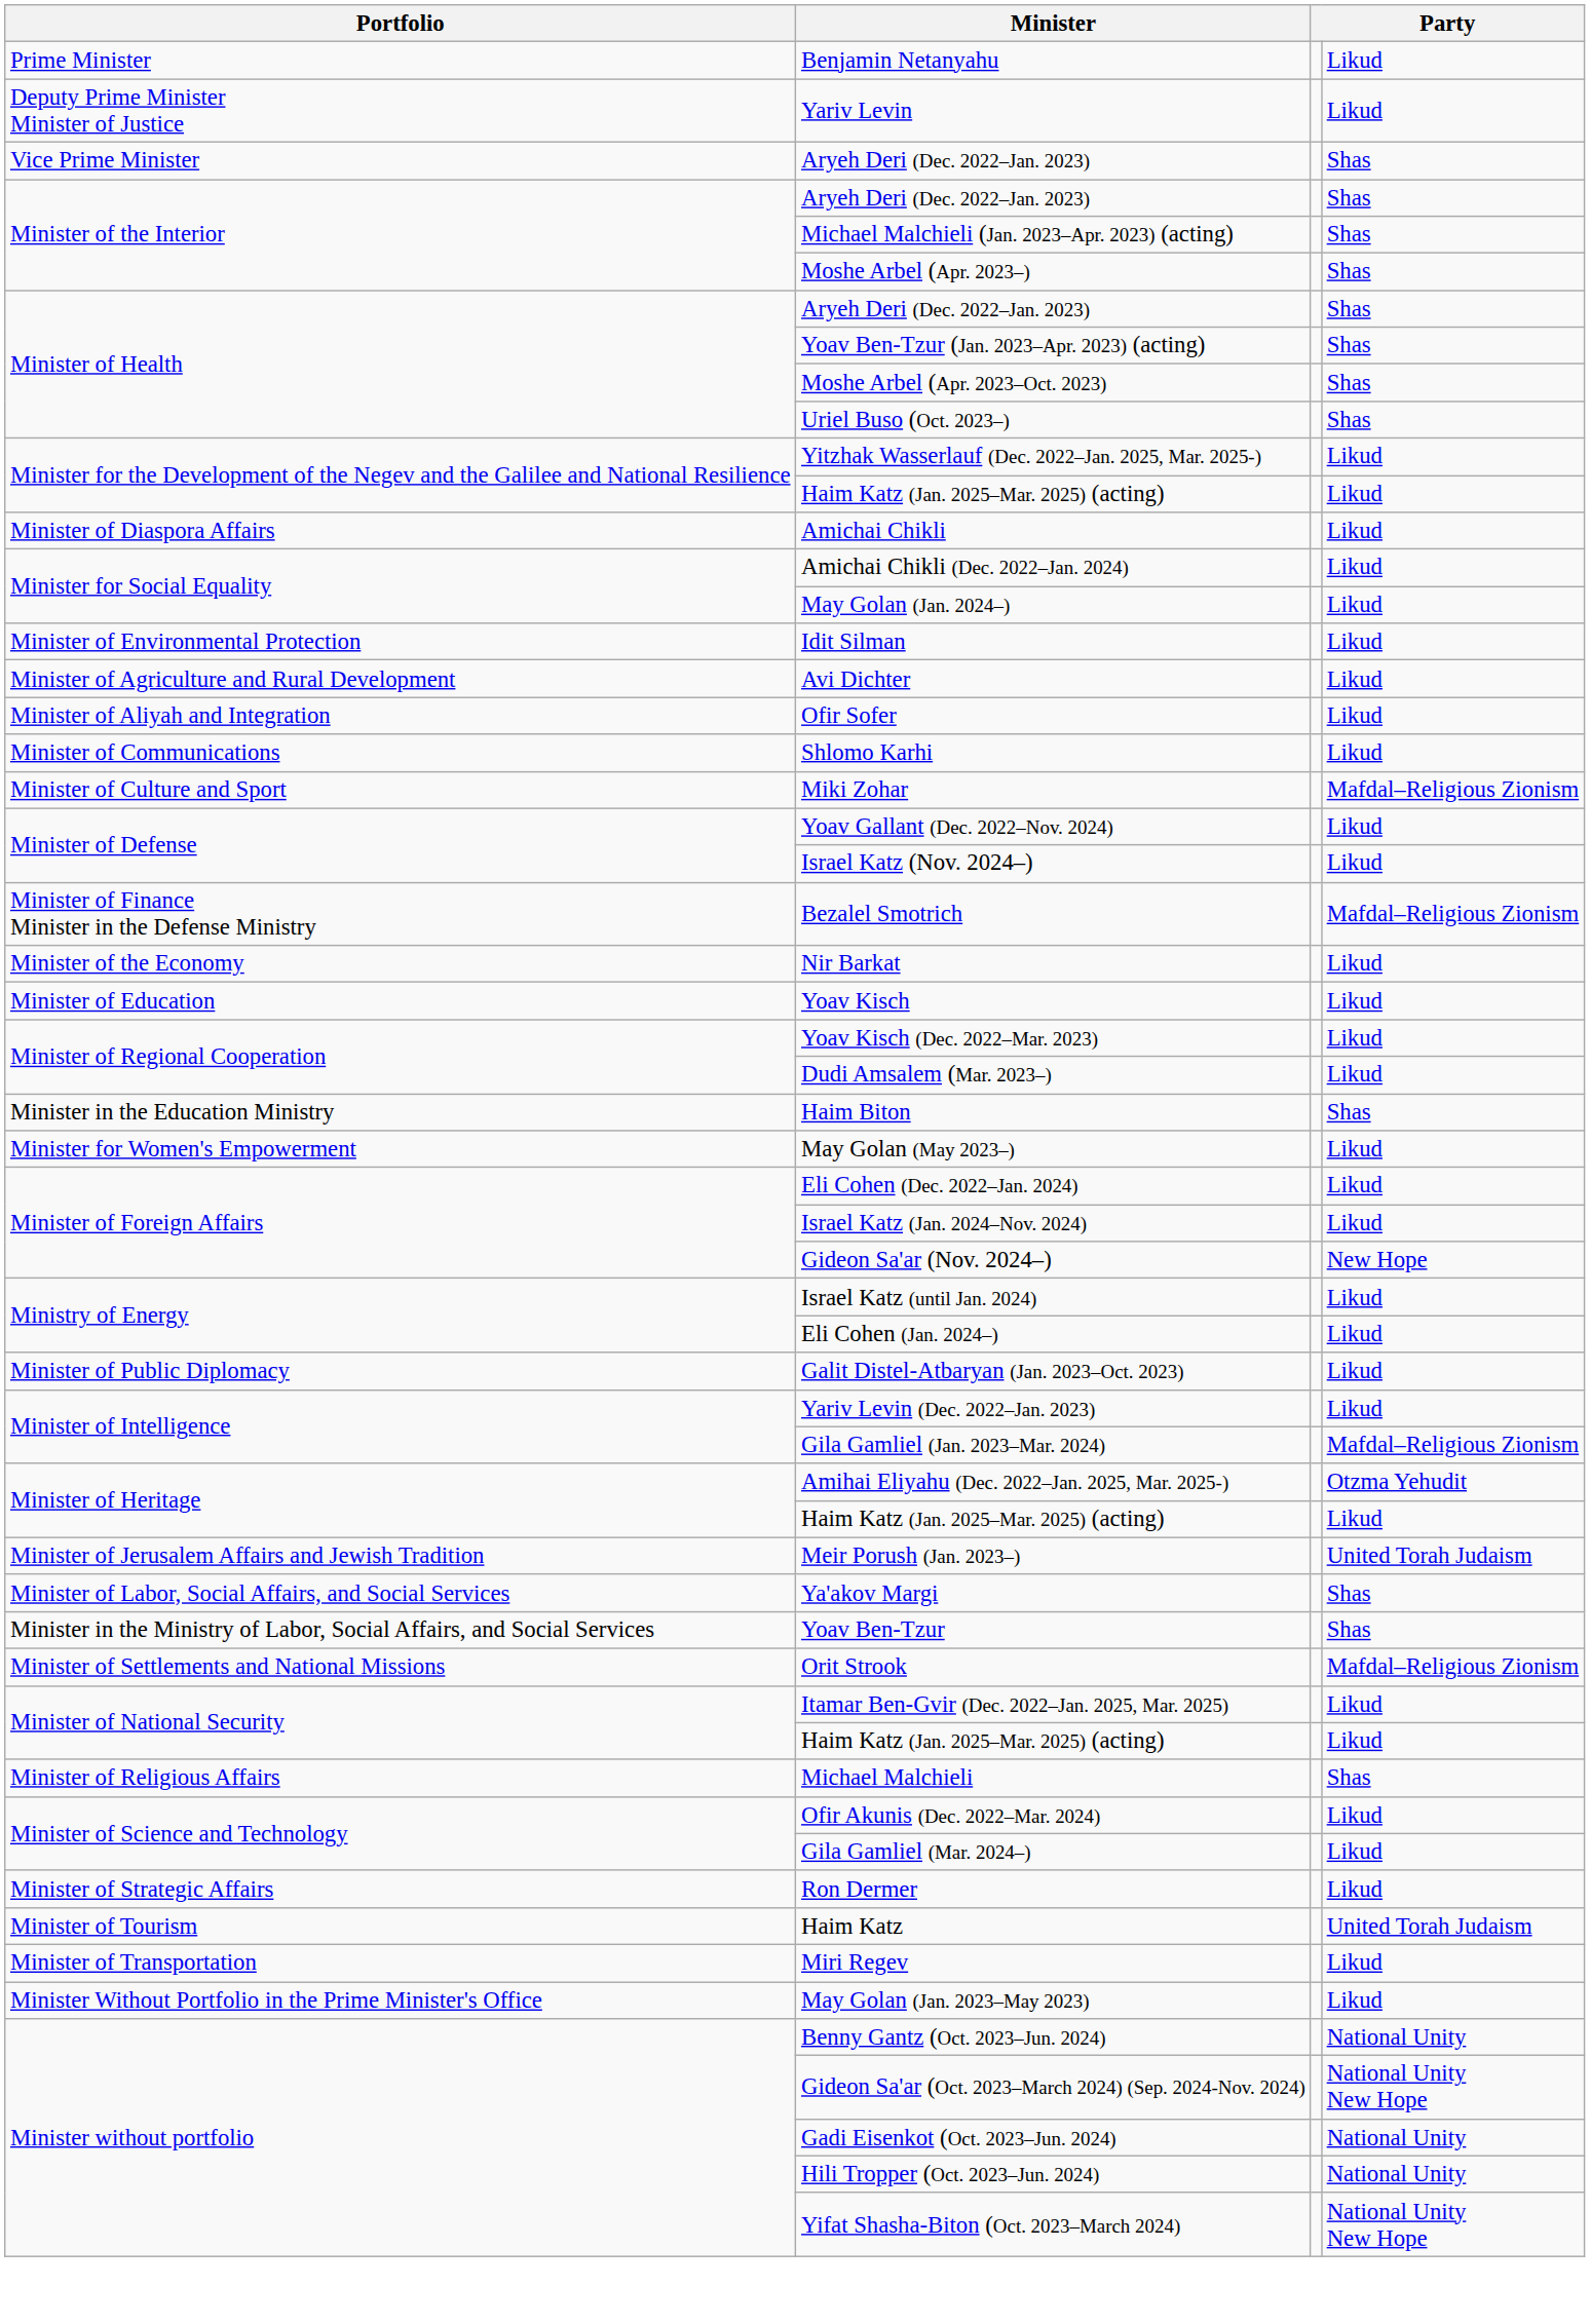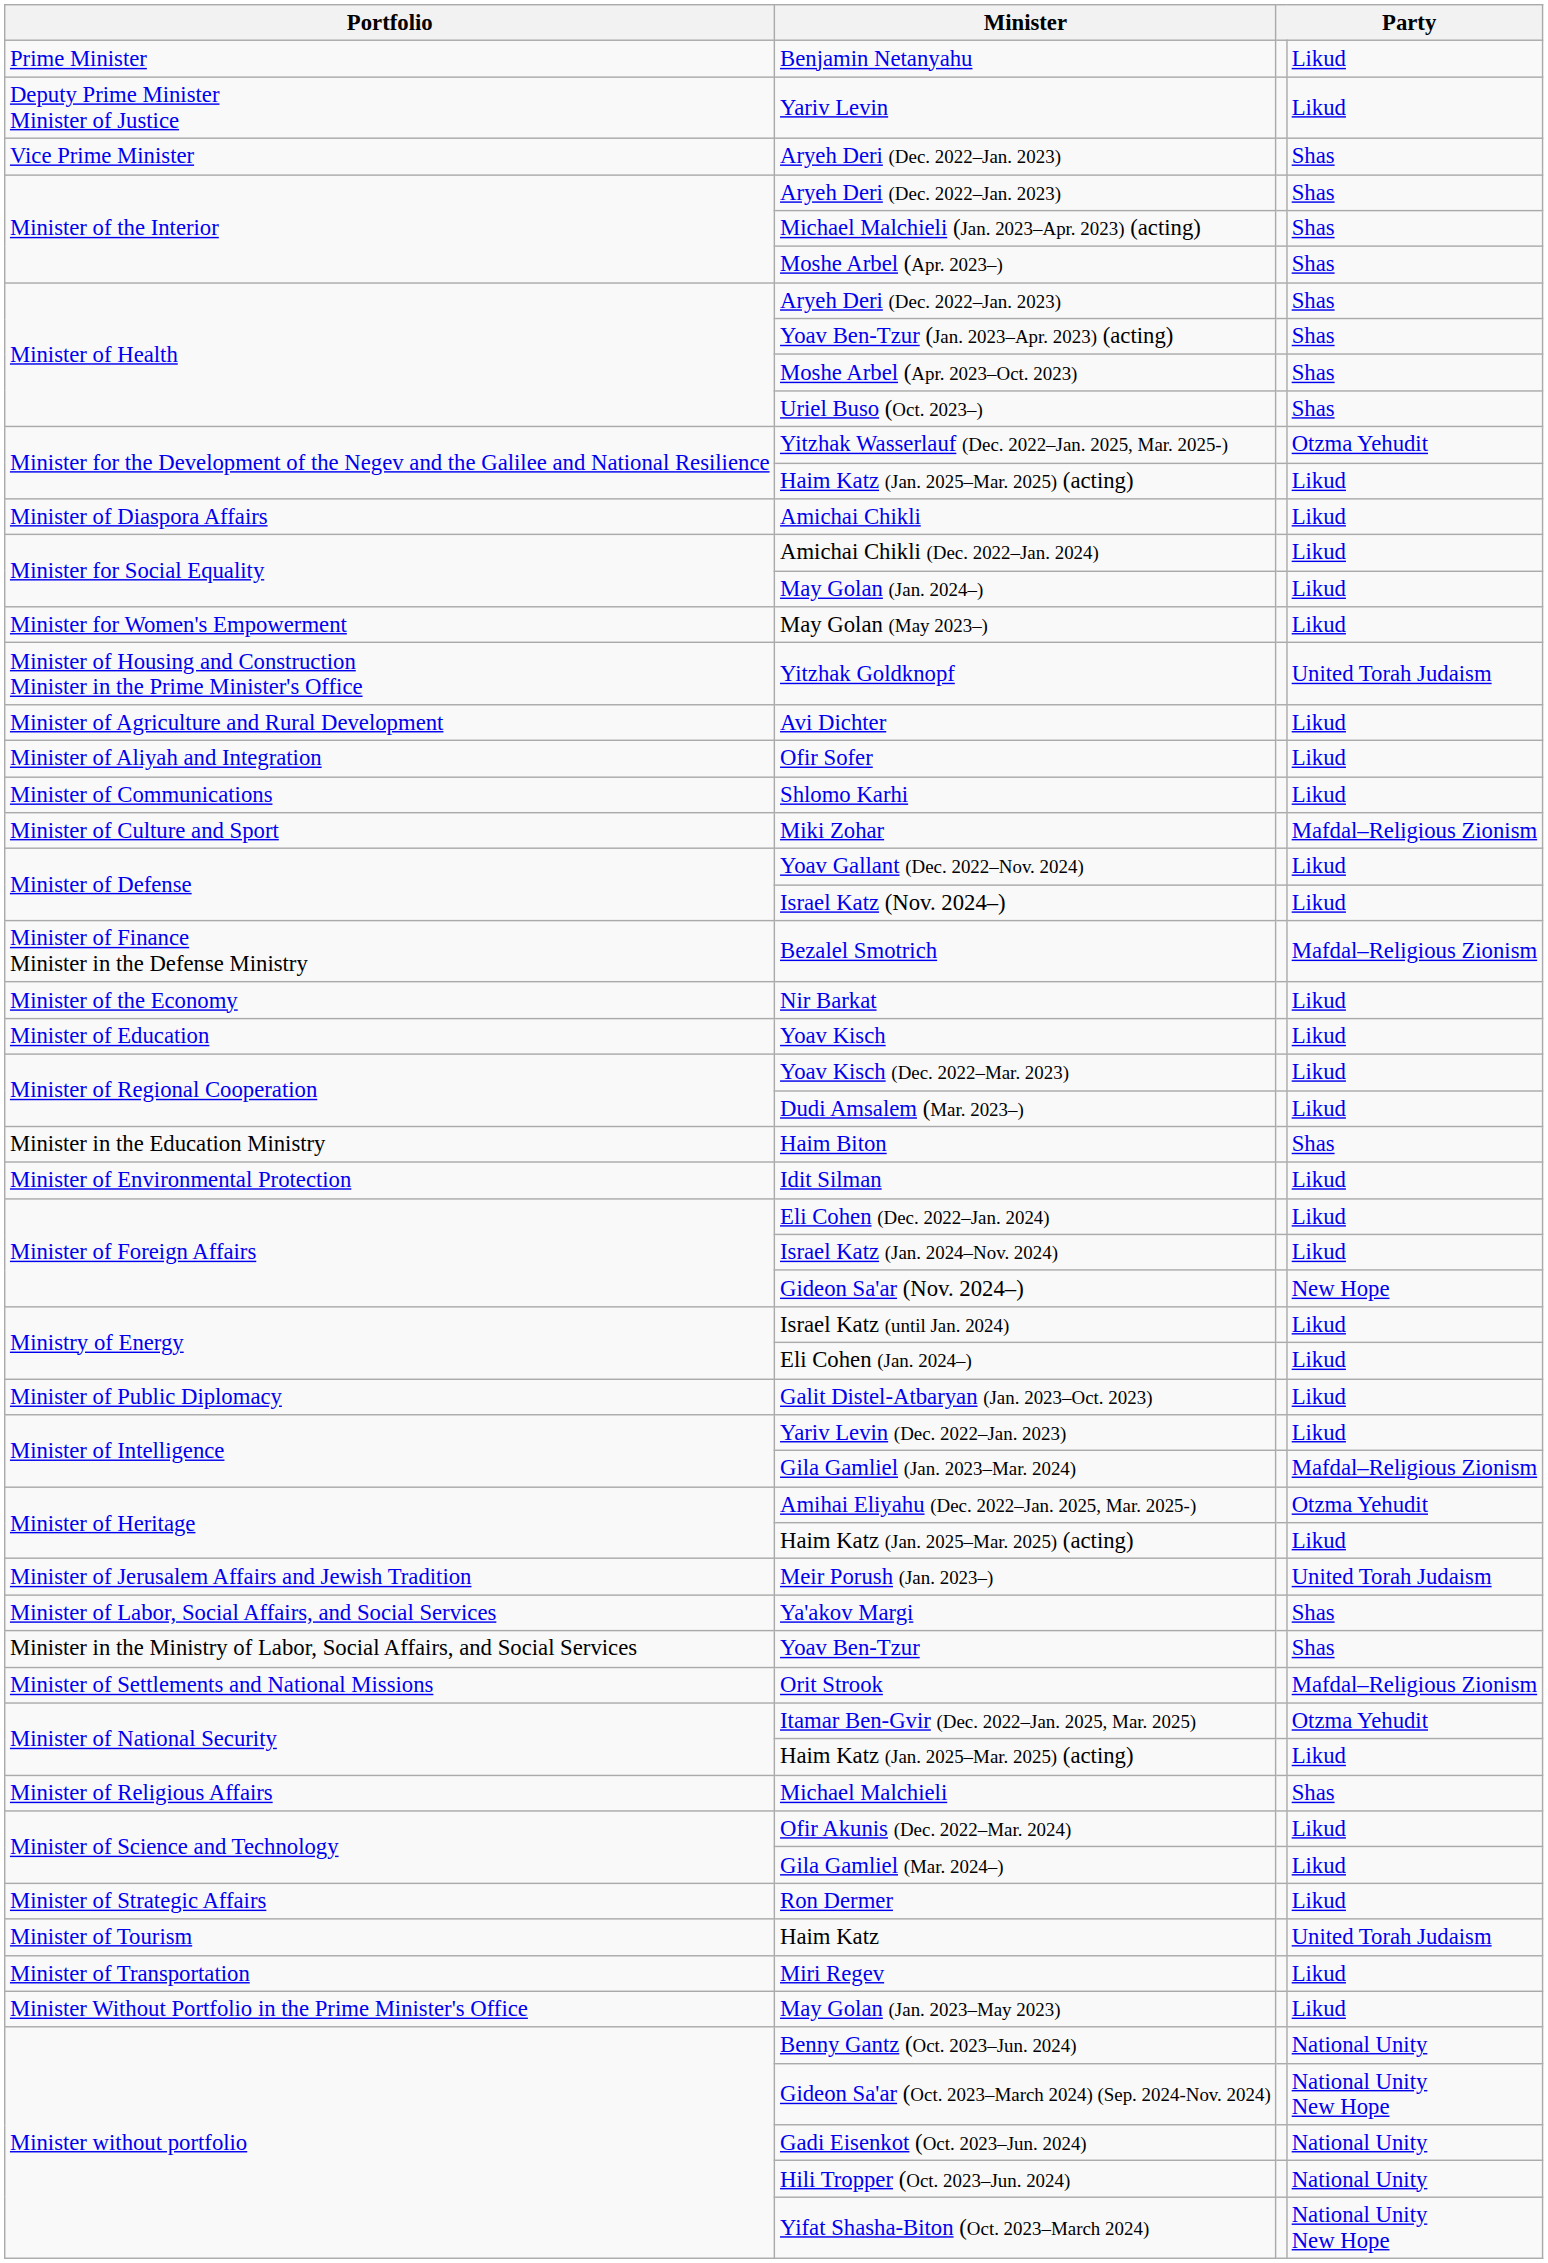Yitzhak Wasserlauf (Dec. 2022–Jan. 2025, Mar. 2025-) | column 4: Likud -> Otzma Yehudit
rows swapped: May Golan (May 2023–) <-> Idit Silman
+ row: Minister of Housing and Construction Minister in the Prime Minister's Office | Yitzhak Goldknopf | United Torah Judaism
Itamar Ben-Gvir (Dec. 2022–Jan. 2025, Mar. 2025) | column 4: Likud -> Otzma Yehudit
